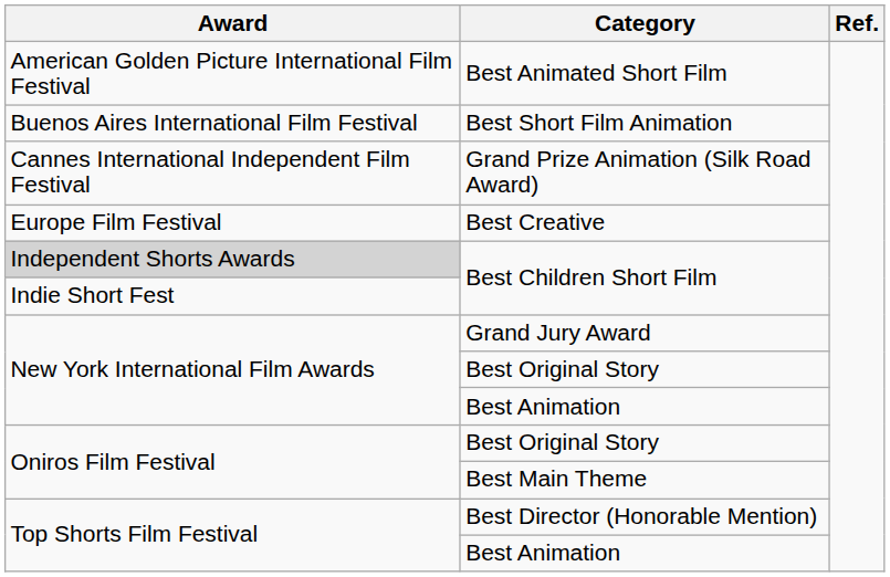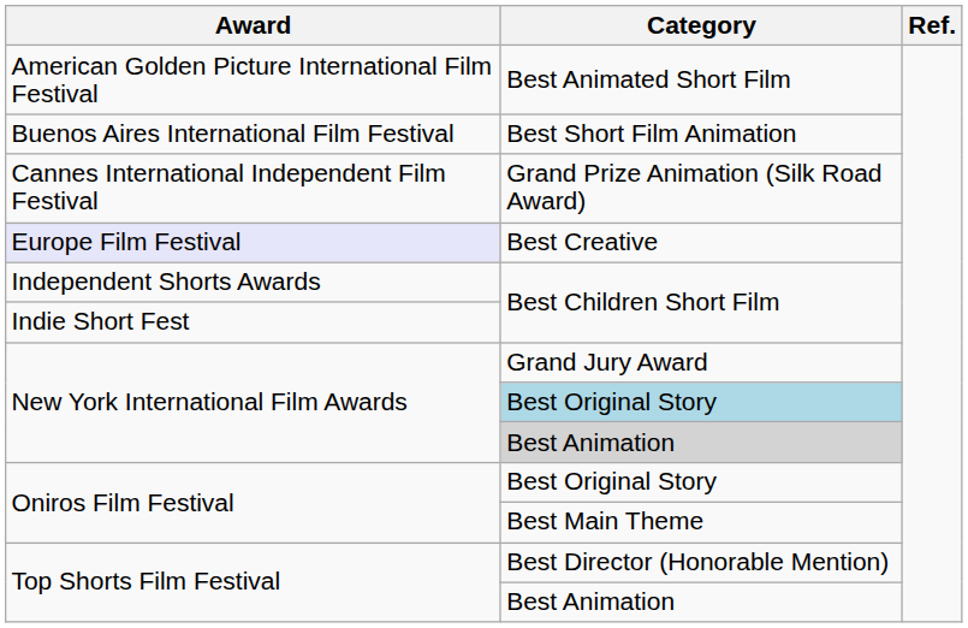Best Creative | Award: no background -> lavender background
Independent Shorts Awards / Best Children Short Film | Award: lightgrey background -> no background
New York International Film Awards / Best Original Story | Category: no background -> lightblue background
New York International Film Awards / Best Animation | Category: no background -> lightgrey background
